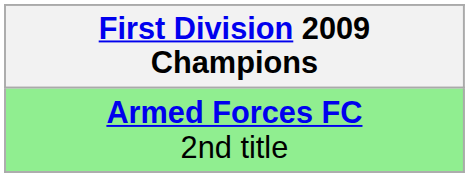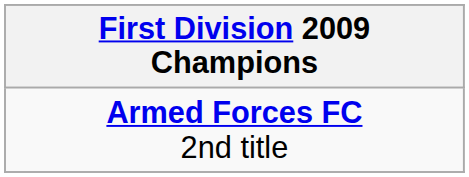row 2 | column 1: lightgreen background -> no background
